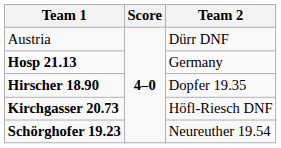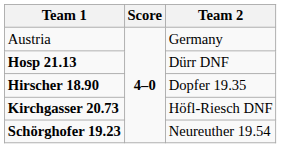Austria | Team 2: Dürr DNF -> Germany
Hosp 21.13 | Team 2: Germany -> Dürr DNF
